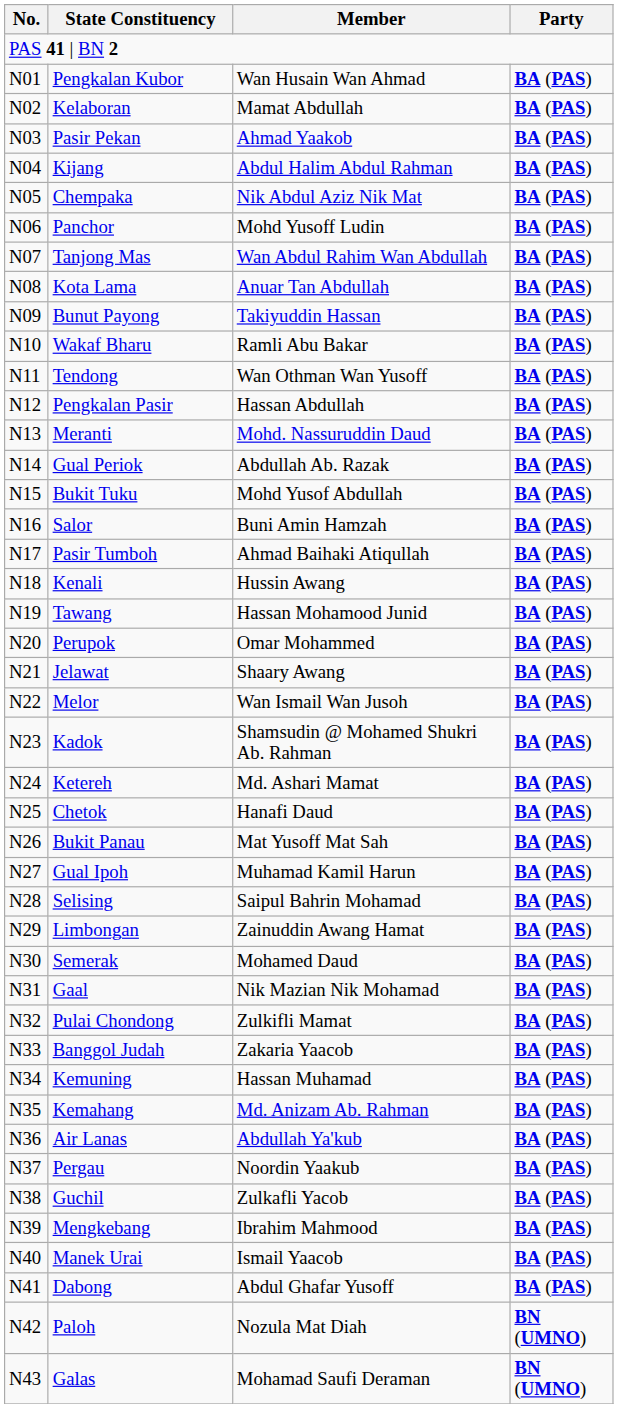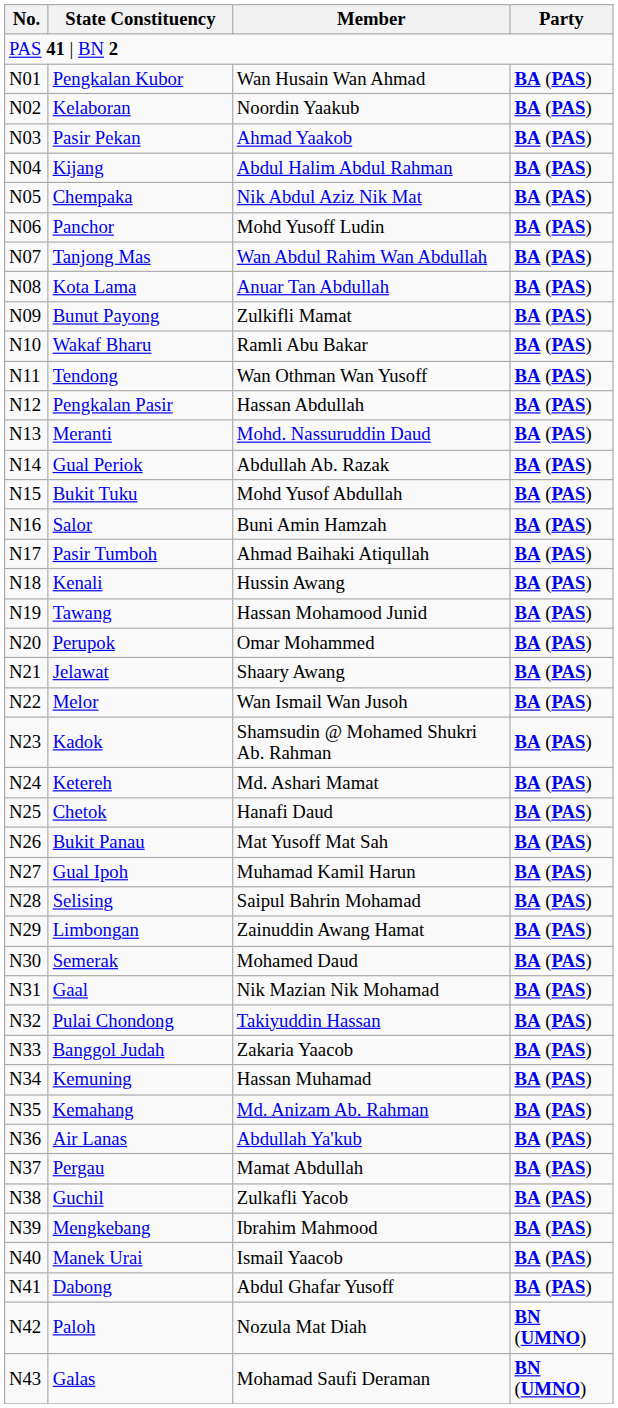Kelaboran | Member: Mamat Abdullah -> Noordin Yaakub
Bunut Payong | Member: Takiyuddin Hassan -> Zulkifli Mamat
Pulai Chondong | Member: Zulkifli Mamat -> Takiyuddin Hassan
Pergau | Member: Noordin Yaakub -> Mamat Abdullah
